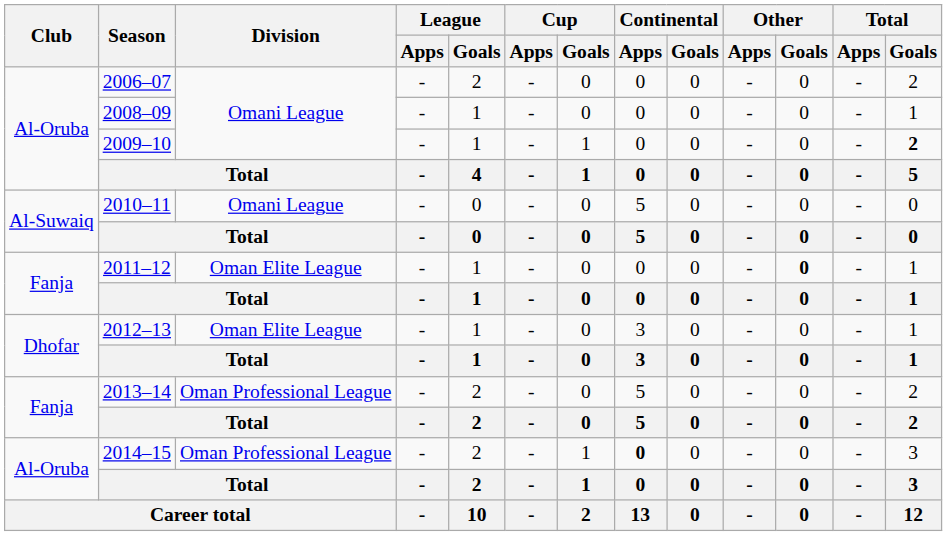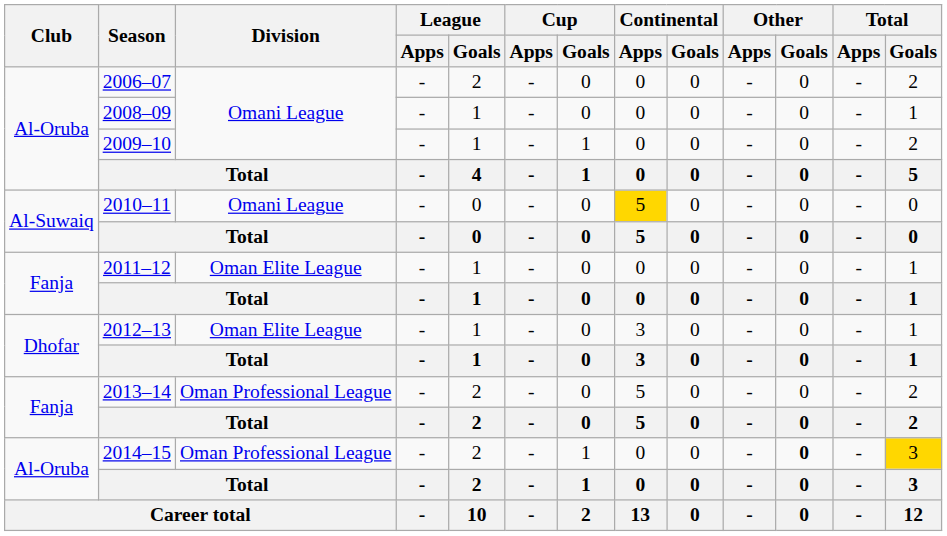2009–10 | Total / Goals: bold -> normal
2010–11 | Continental / Apps: no background -> gold background
2011–12 | Other / Goals: bold -> normal
2014–15 | Continental / Apps: bold -> normal
2014–15 | Other / Goals: normal -> bold
2014–15 | Total / Goals: no background -> gold background
